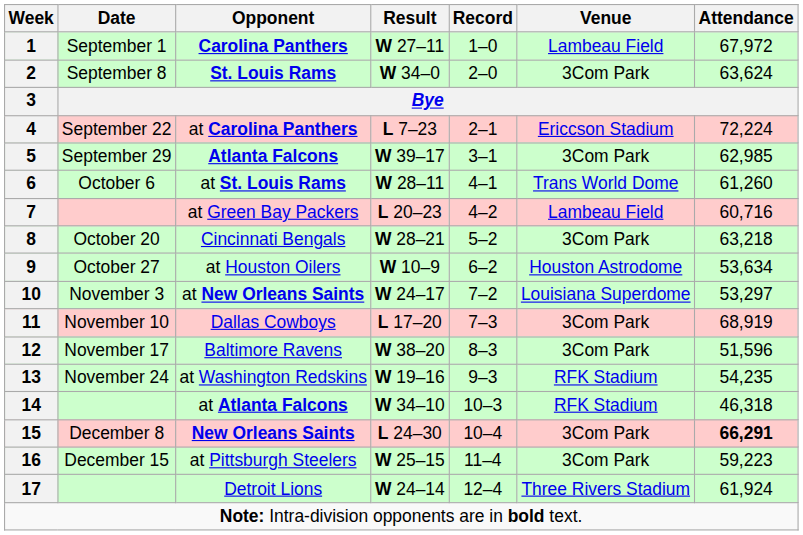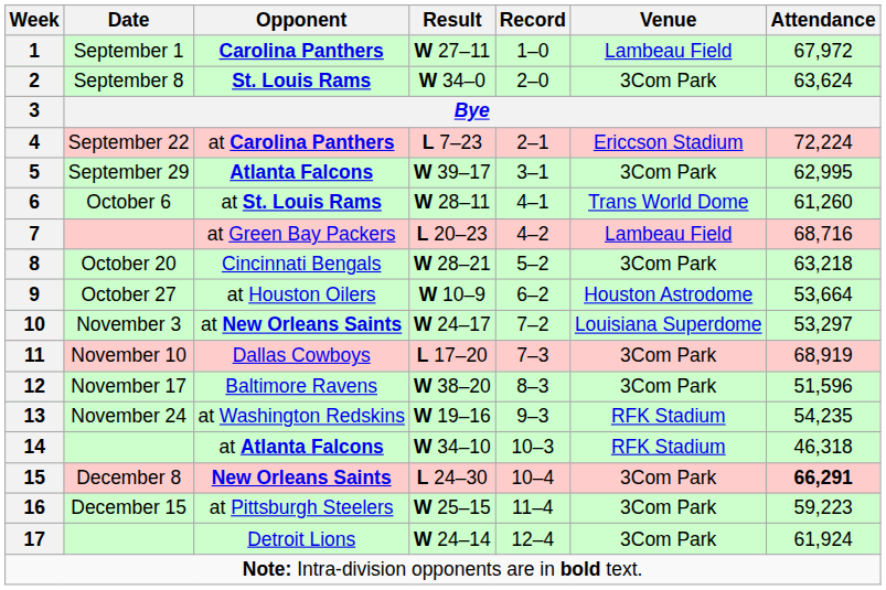5 | Attendance: 62,985 -> 62,995
7 | Attendance: 60,716 -> 68,716
9 | Attendance: 53,634 -> 53,664
17 | Venue: Three Rivers Stadium -> 3Com Park
